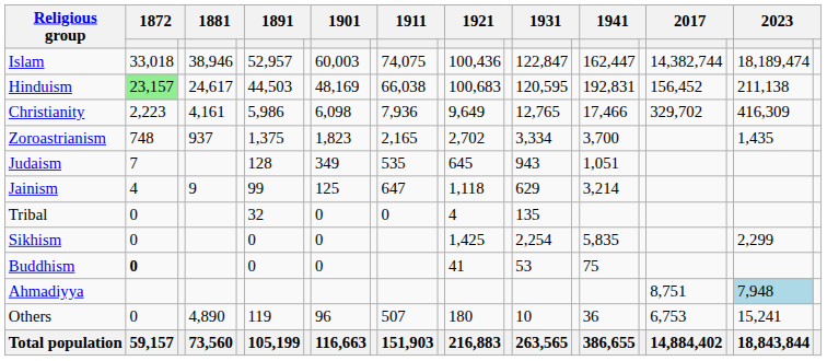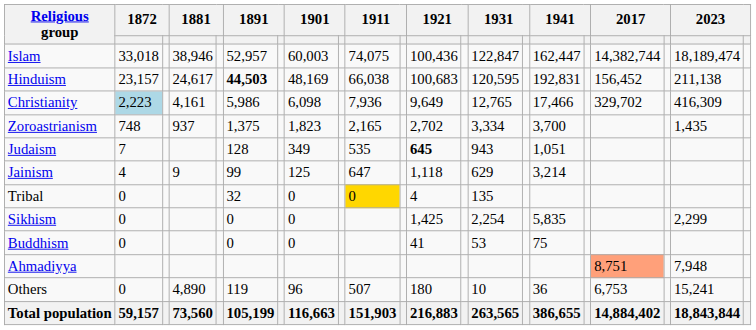Hinduism | column 2: lightgreen background -> no background
Hinduism | column 6: normal -> bold
Christianity | column 2: no background -> lightblue background
Judaism | column 12: normal -> bold
Tribal | column 10: no background -> gold background
Buddhism | column 2: bold -> normal
Ahmadiyya | column 18: no background -> lightsalmon background
Ahmadiyya | column 20: lightblue background -> no background
